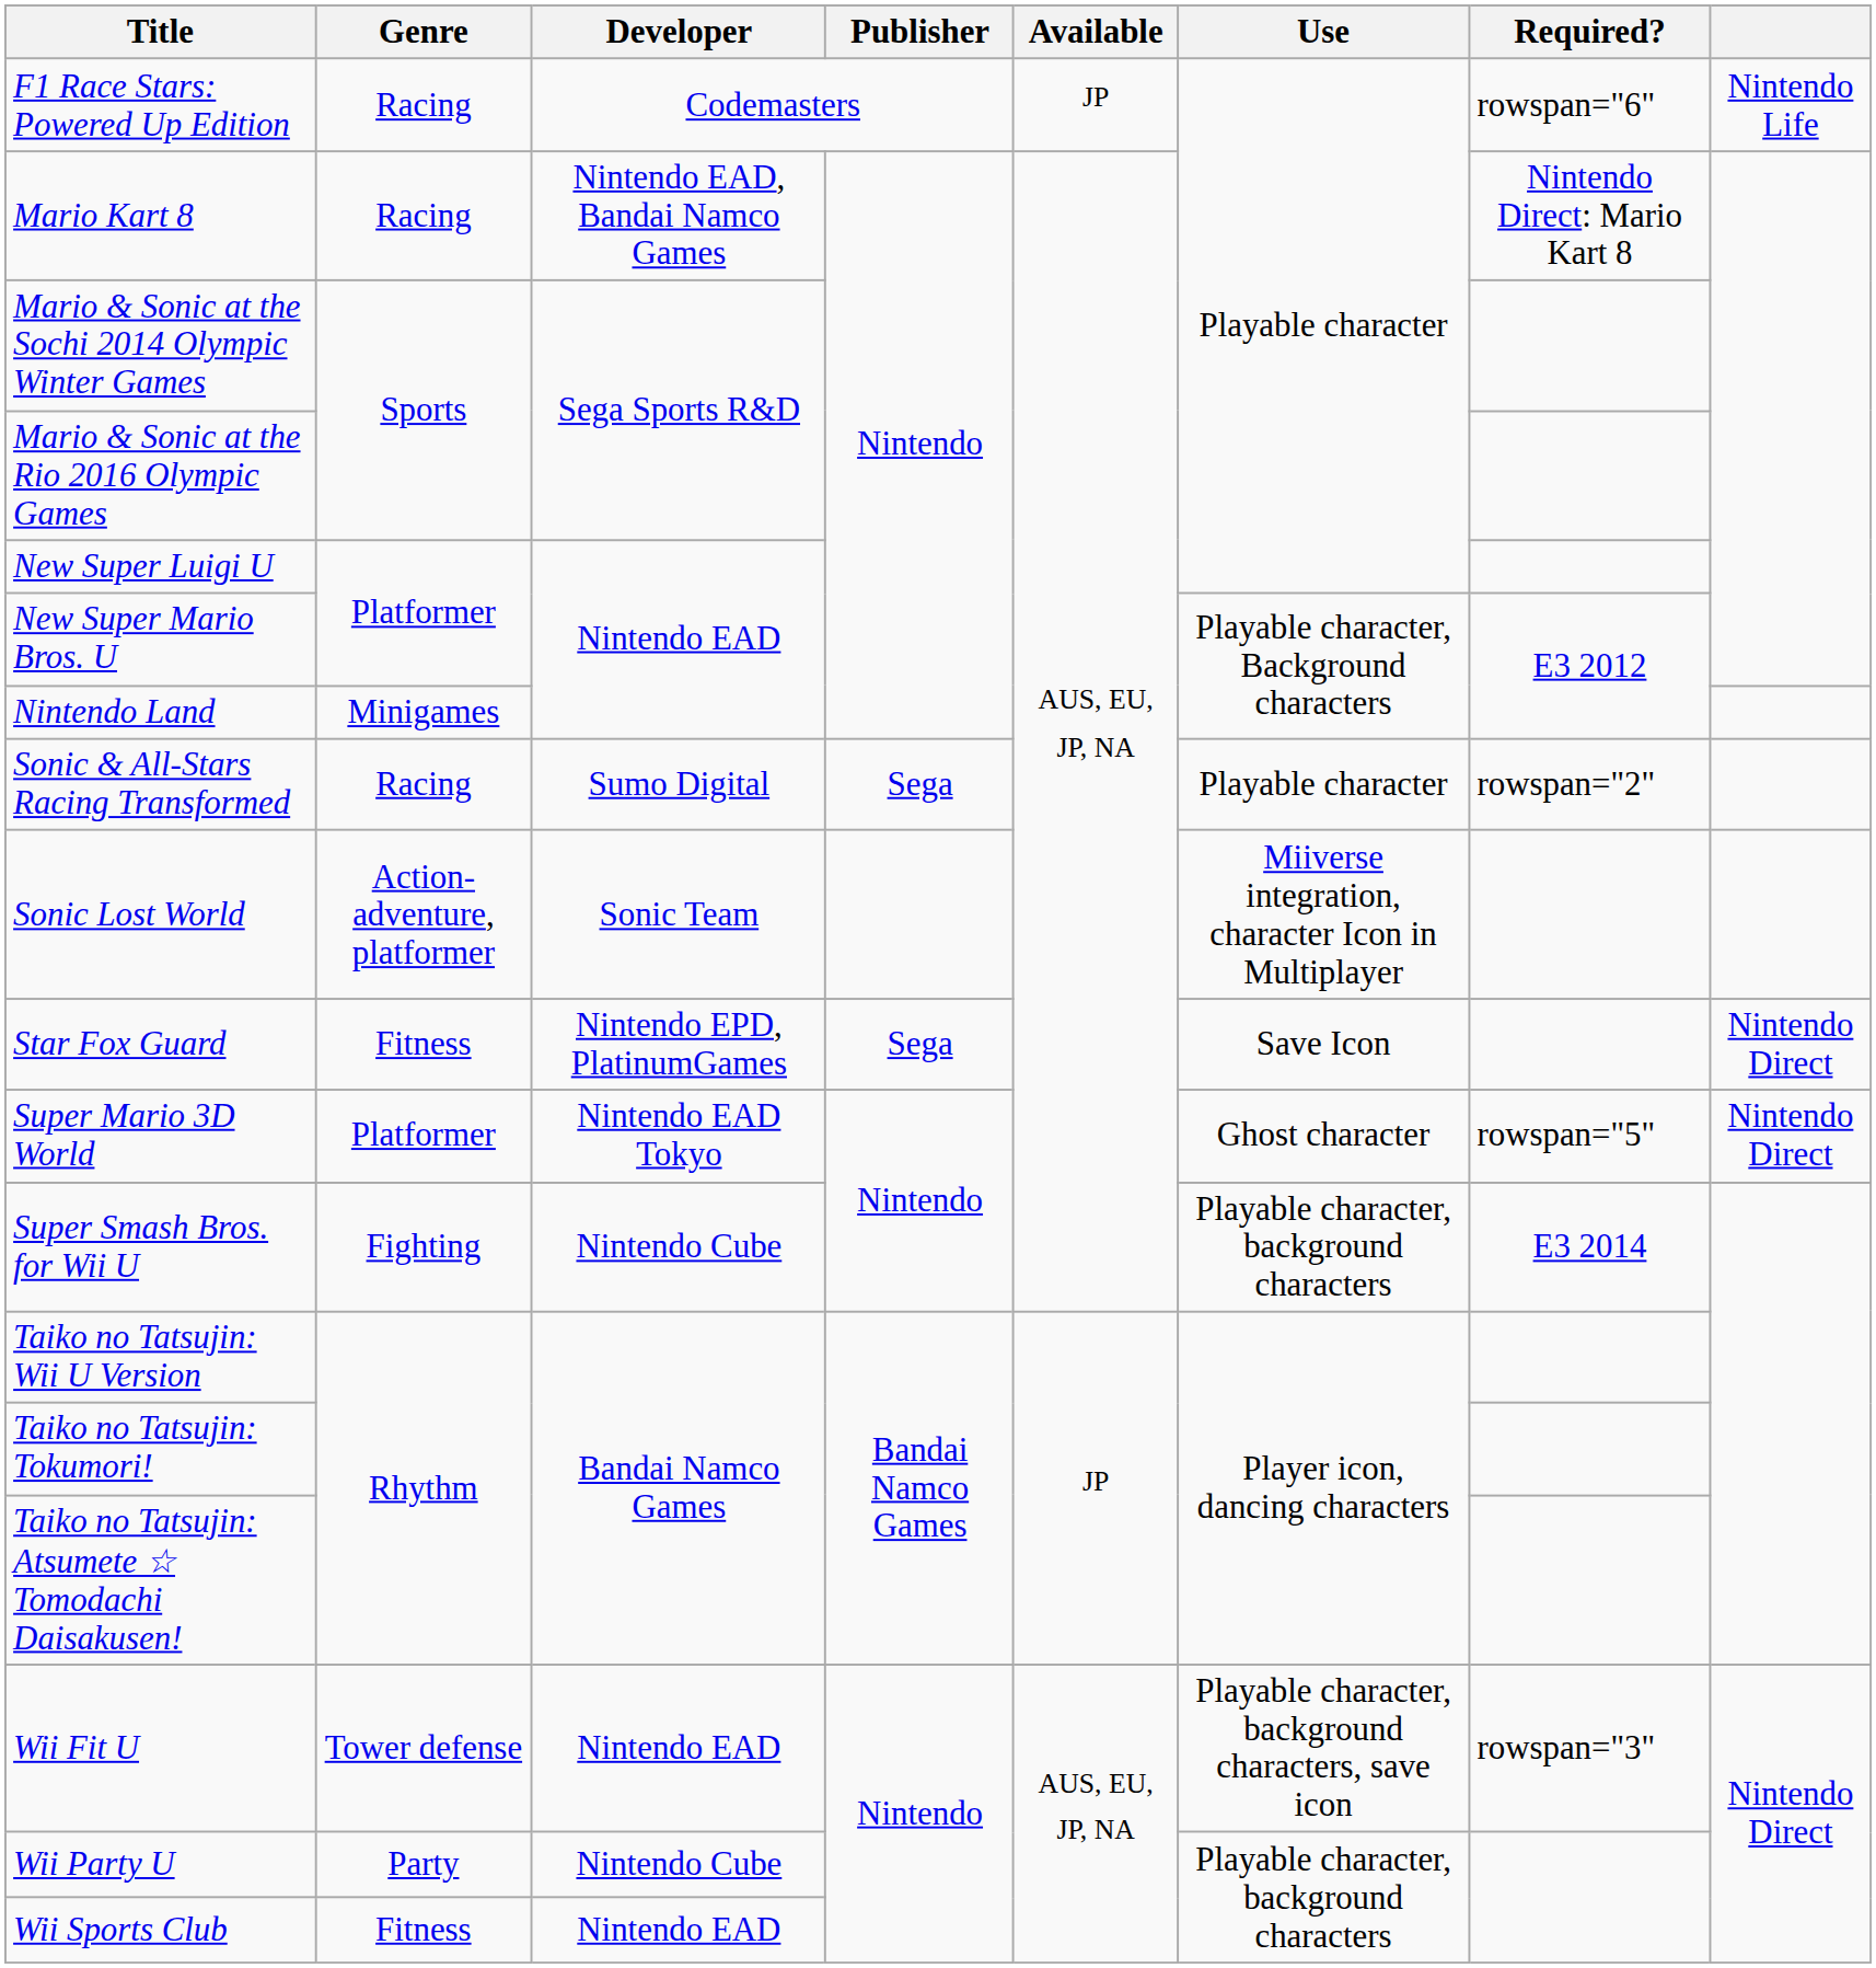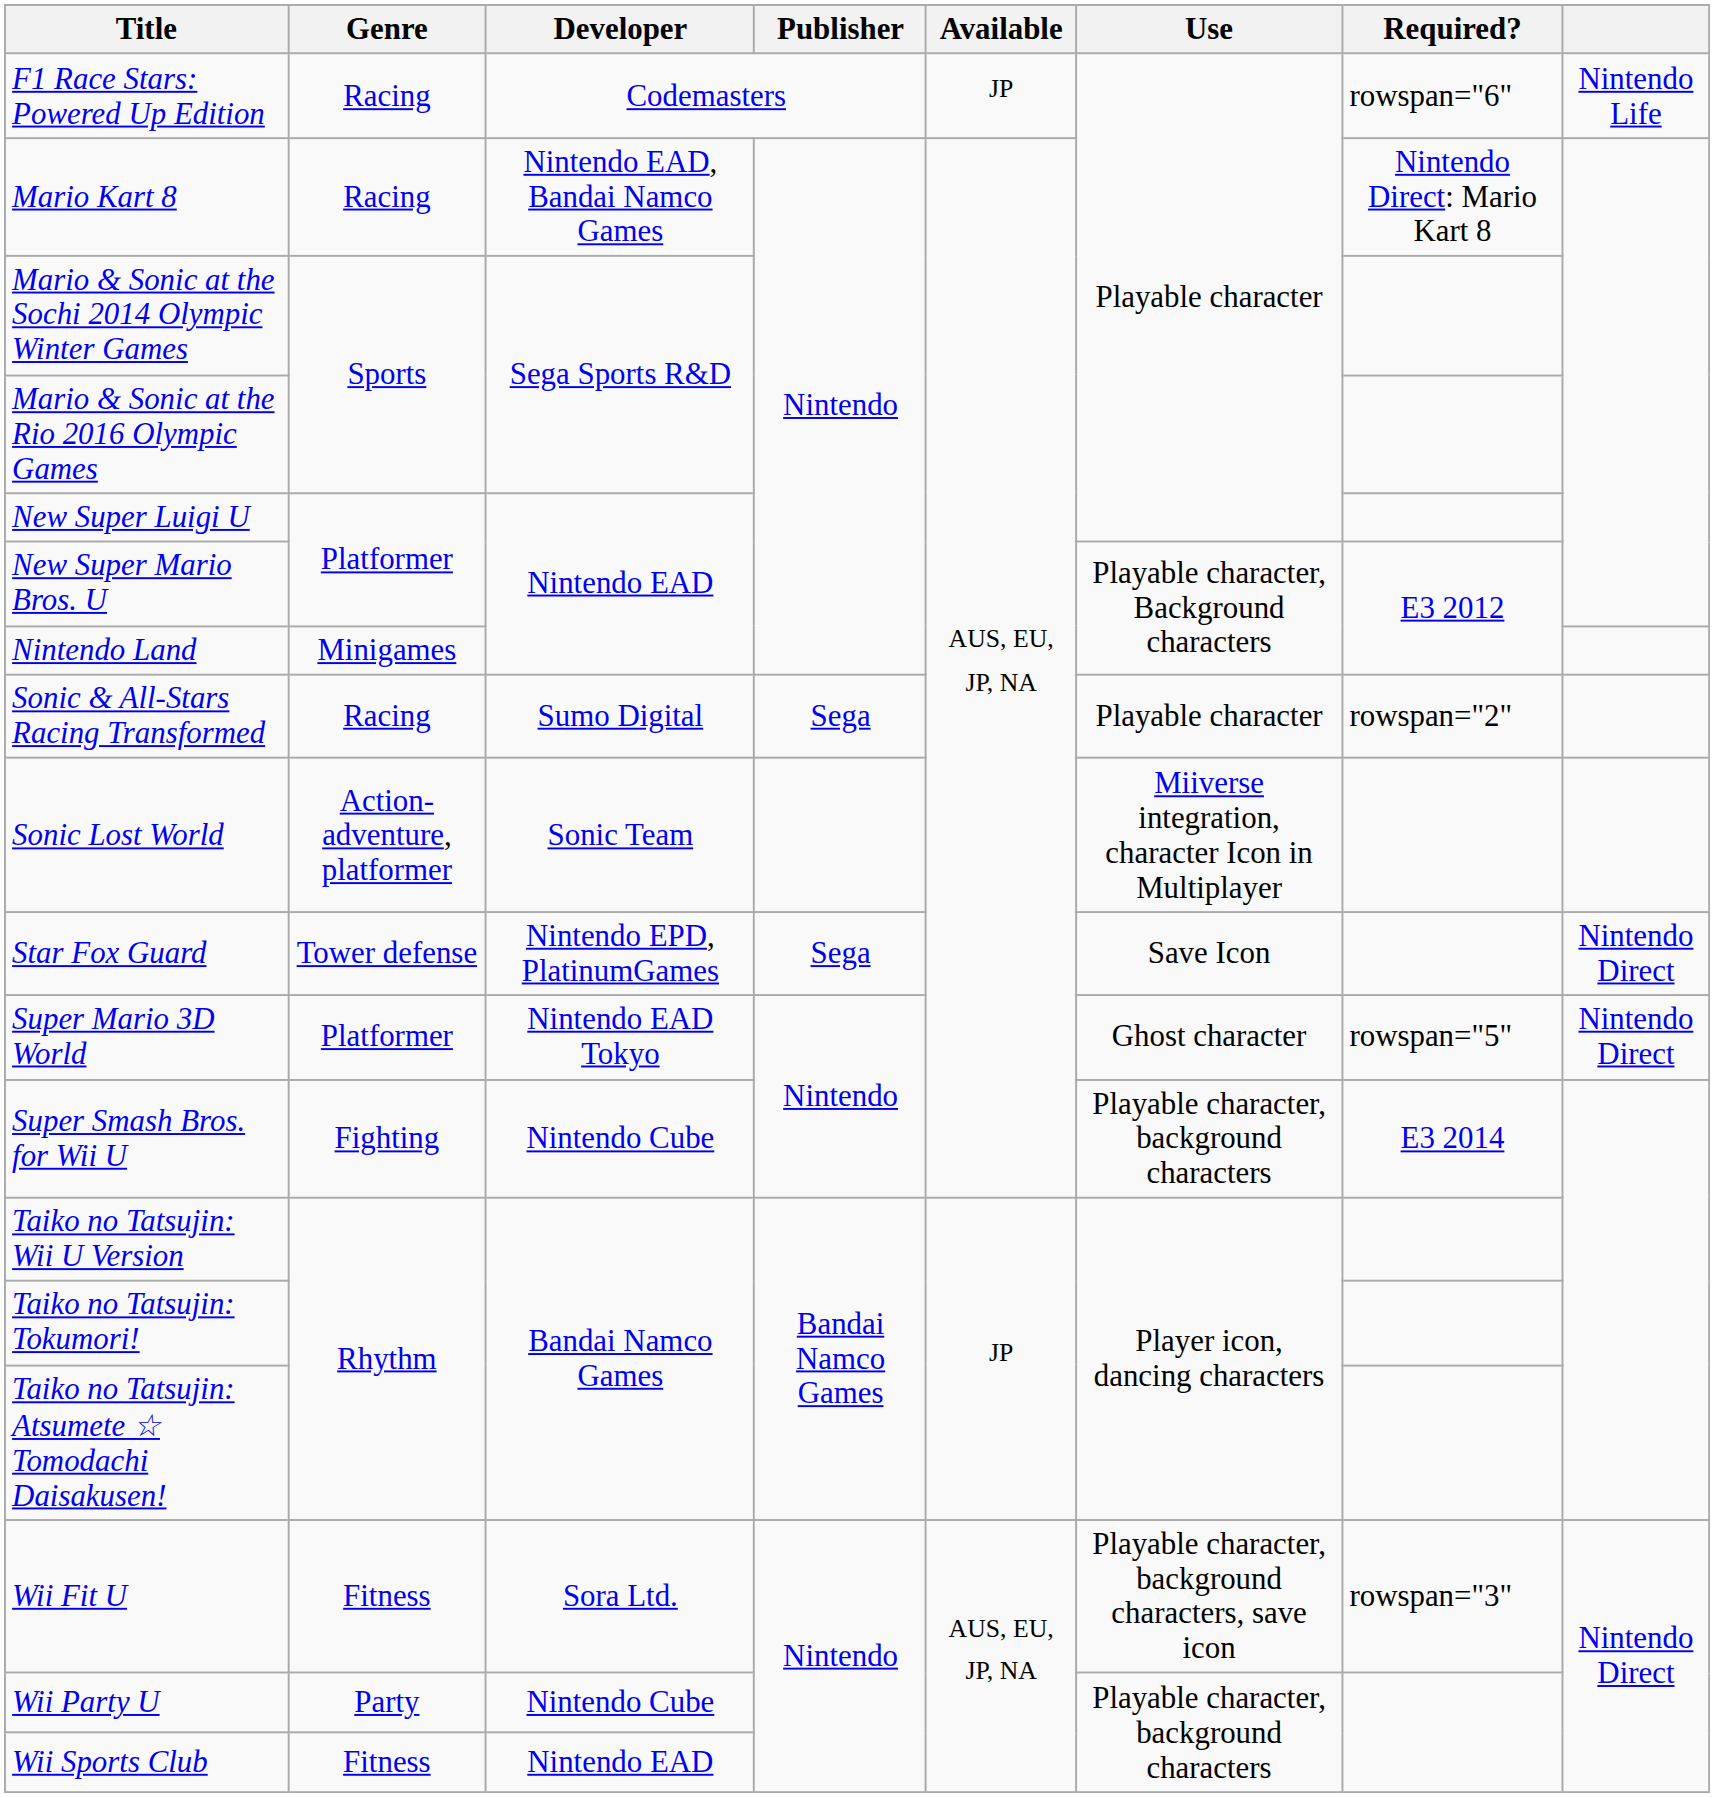Star Fox Guard | Genre: Fitness -> Tower defense
Wii Fit U | Genre: Tower defense -> Fitness
Wii Fit U | Developer: Nintendo EAD -> Sora Ltd.
